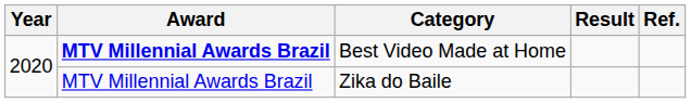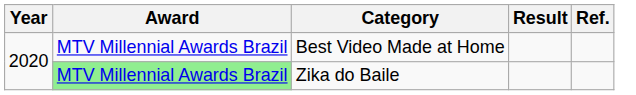Best Video Made at Home | Award: bold -> normal
Zika do Baile | Award: no background -> lightgreen background
